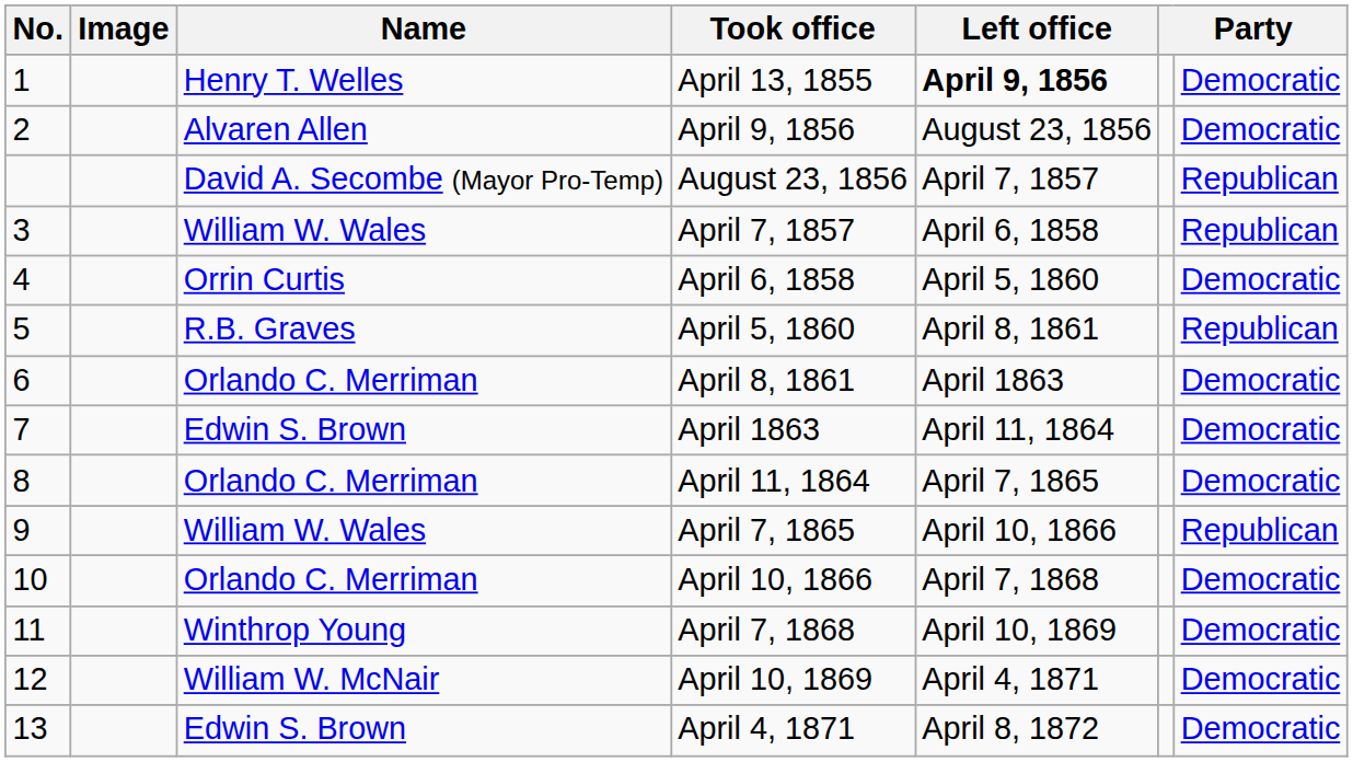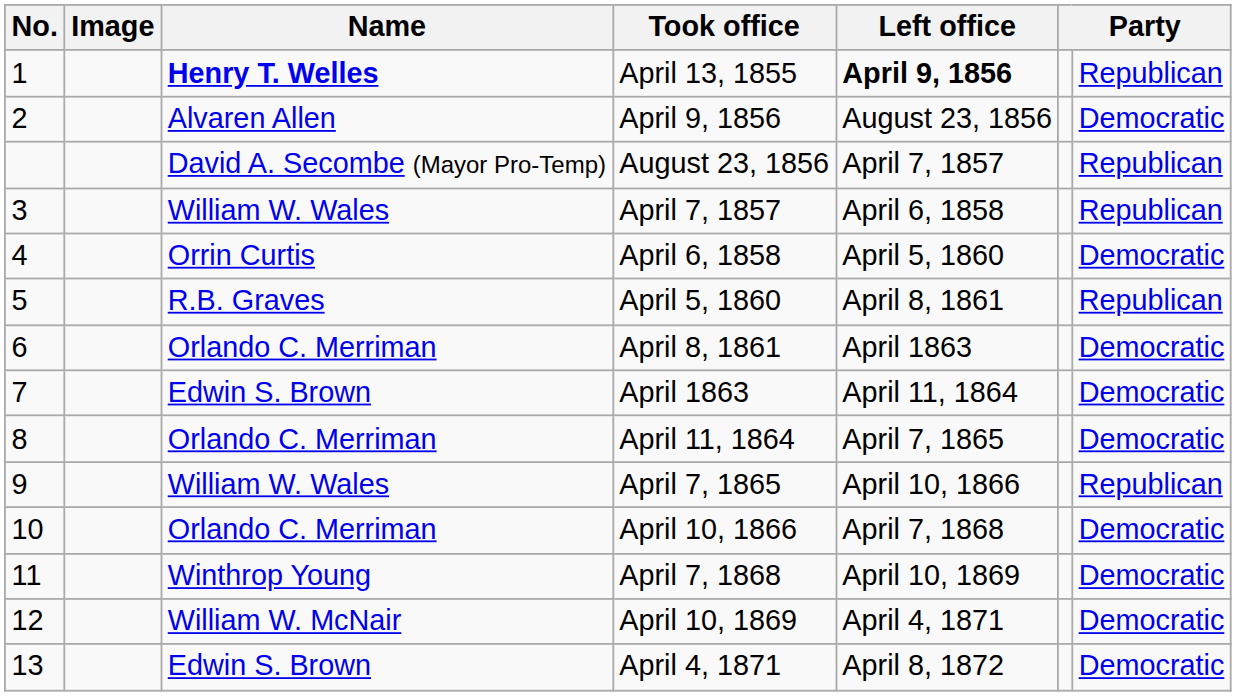April 13, 1855 | Name: normal -> bold
April 13, 1855 | column 7: Democratic -> Republican
